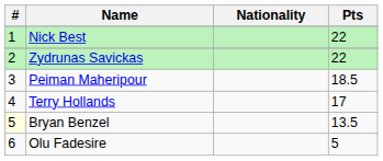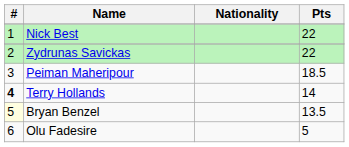Terry Hollands | #: normal -> bold
Terry Hollands | Pts: 17 -> 14
